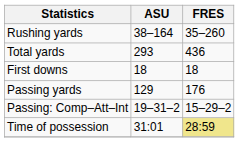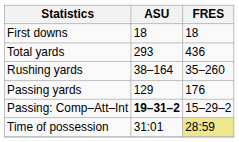rows swapped: First downs <-> Rushing yards
Passing: Comp–Att–Int | ASU: normal -> bold
